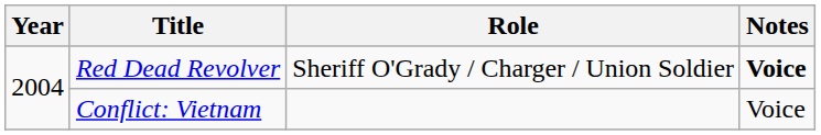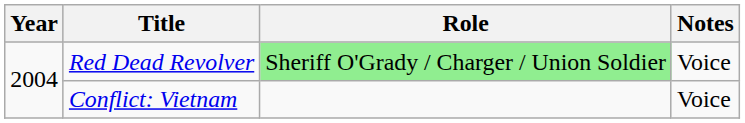Red Dead Revolver | Role: no background -> lightgreen background
Red Dead Revolver | Notes: bold -> normal
